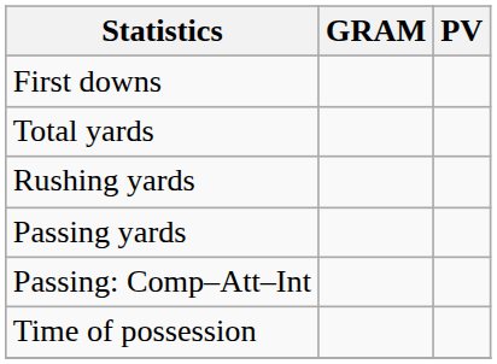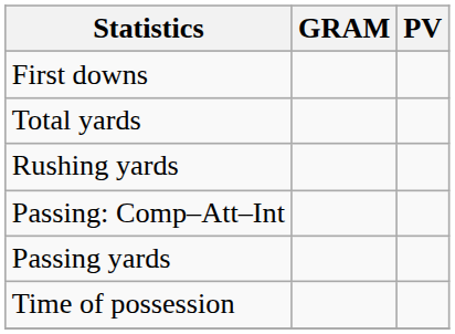rows swapped: Passing yards <-> Passing: Comp–Att–Int
